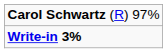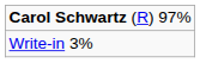row 2 | column 1: bold -> normal
